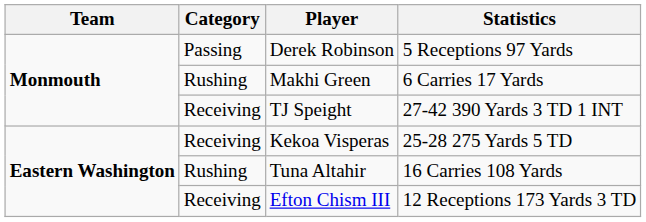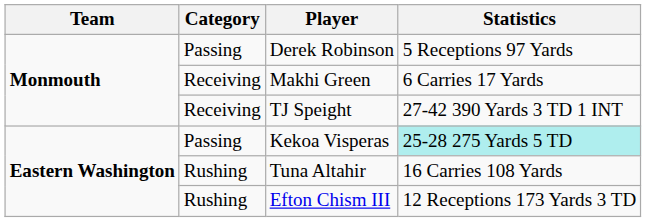Makhi Green | Category: Rushing -> Receiving
Kekoa Visperas | Category: Receiving -> Passing
Kekoa Visperas | Statistics: no background -> paleturquoise background
Efton Chism III | Category: Receiving -> Rushing
